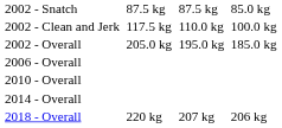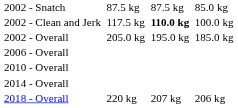2002 - Clean and Jerk | column 3: normal -> bold
